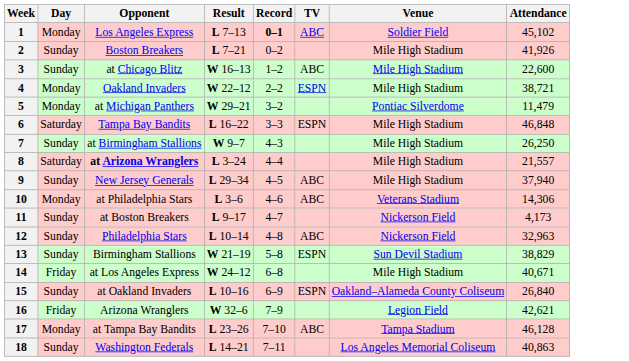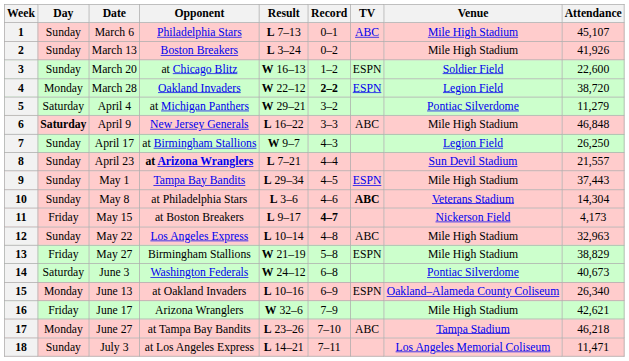+ column: Date | March 6 | March 13 | March 20 | March 28 | April 4 | April 9 | April 17 | April 23 | May 1 | May 8 | May 15 | May 22 | May 27 | June 3 | June 13 | June 17 | June 27 | July 3
1 | Day: Monday -> Sunday
1 | Opponent: Los Angeles Express -> Philadelphia Stars
1 | Record: bold -> normal
1 | Venue: Soldier Field -> Mile High Stadium
1 | Attendance: 45,102 -> 45,107
2 | Result: L 7–21 -> L 3–24
3 | TV: ABC -> ESPN
3 | Venue: Mile High Stadium -> Soldier Field
4 | Record: normal -> bold
4 | Venue: Mile High Stadium -> Legion Field
4 | Attendance: 38,721 -> 38,720
5 | Day: Monday -> Saturday
5 | Attendance: 11,479 -> 11,279
6 | Day: normal -> bold
6 | Opponent: Tampa Bay Bandits -> New Jersey Generals
6 | TV: ESPN -> ABC
7 | Venue: Mile High Stadium -> Legion Field
8 | Day: Saturday -> Sunday
8 | Result: L 3–24 -> L 7–21
8 | Venue: Mile High Stadium -> Sun Devil Stadium
9 | Opponent: New Jersey Generals -> Tampa Bay Bandits
9 | TV: ABC -> ESPN
9 | Attendance: 37,940 -> 37,443
10 | Day: Monday -> Sunday
10 | TV: normal -> bold
10 | Attendance: 14,306 -> 14,304
11 | Day: Sunday -> Friday
11 | Record: normal -> bold
12 | Opponent: Philadelphia Stars -> Los Angeles Express
12 | Venue: Nickerson Field -> Mile High Stadium
13 | Day: Sunday -> Friday
13 | Venue: Sun Devil Stadium -> Mile High Stadium
14 | Day: Friday -> Saturday
14 | Opponent: at Los Angeles Express -> Washington Federals
14 | Venue: Mile High Stadium -> Pontiac Silverdome
14 | Attendance: 40,671 -> 40,673
15 | Day: Sunday -> Monday
15 | Attendance: 26,840 -> 26,340
16 | Venue: Legion Field -> Mile High Stadium
17 | Attendance: 46,128 -> 46,218
18 | Opponent: Washington Federals -> at Los Angeles Express
18 | Attendance: 40,863 -> 11,471
